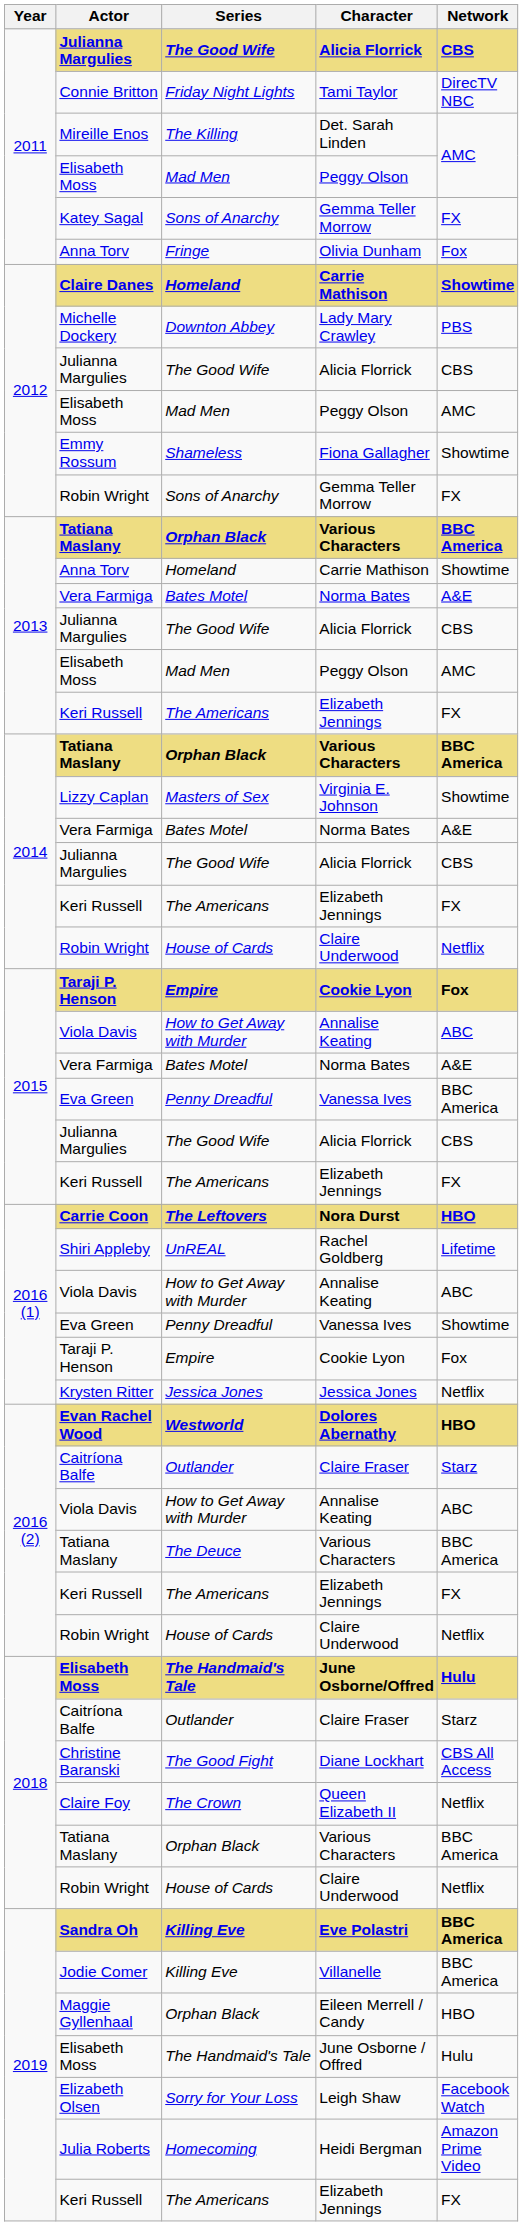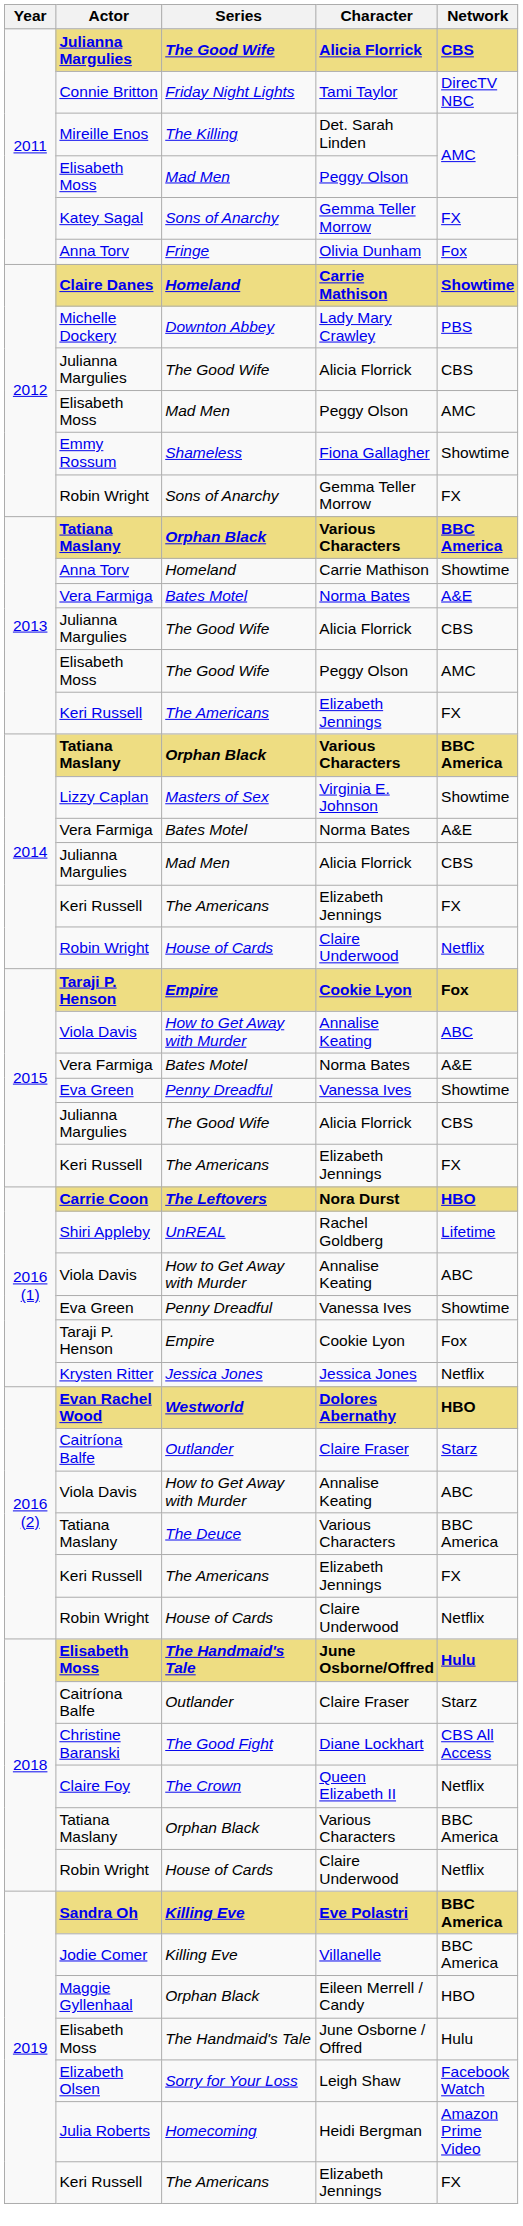2013 / Peggy Olson | Series: Mad Men -> The Good Wife
2014 / Alicia Florrick | Series: The Good Wife -> Mad Men
2015 / Vanessa Ives | Network: BBC America -> Showtime
